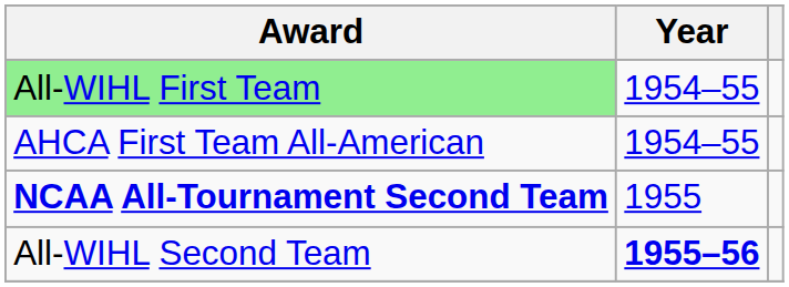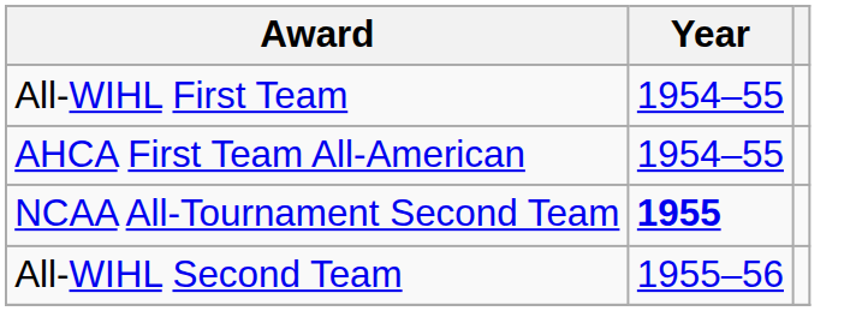row 2 | Award: lightgreen background -> no background
row 4 | Award: bold -> normal
row 4 | Year: normal -> bold
row 5 | Year: bold -> normal
